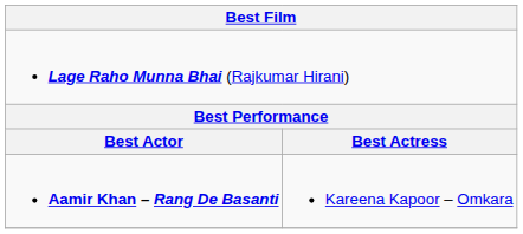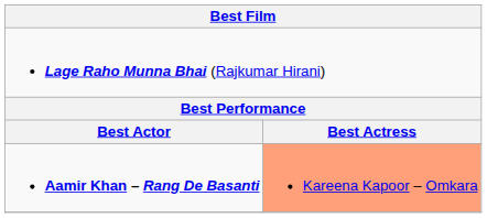Aamir Khan – Rang De Basanti | column 2: no background -> lightsalmon background
